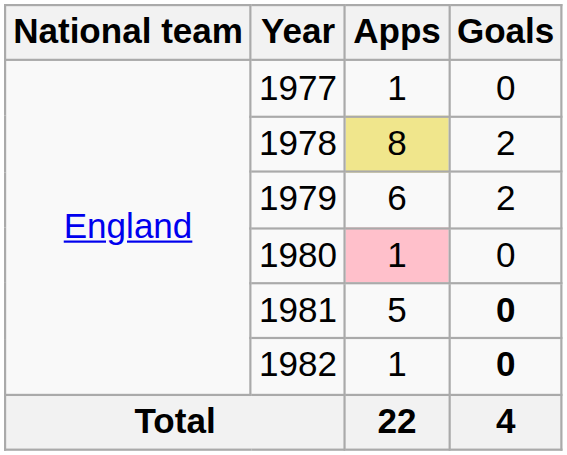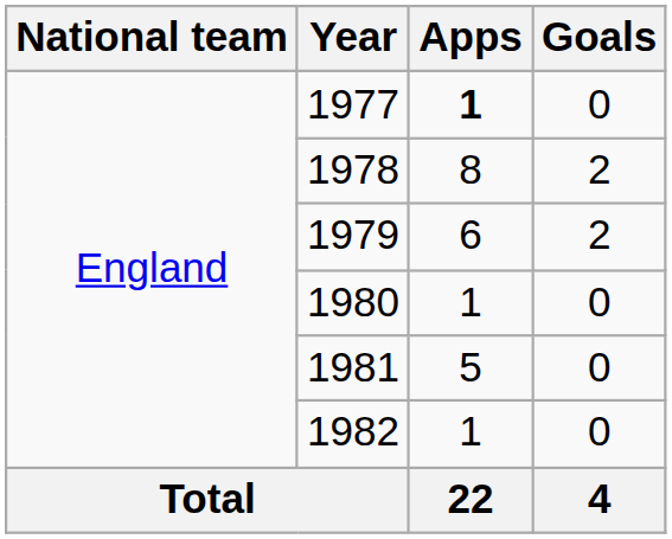1977 | Apps: normal -> bold
1978 | Apps: khaki background -> no background
1980 | Apps: pink background -> no background
1981 | Goals: bold -> normal
1982 | Goals: bold -> normal
